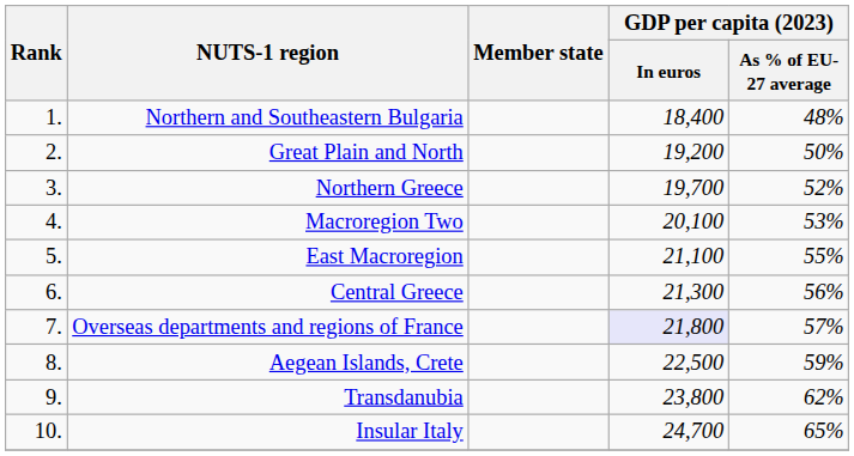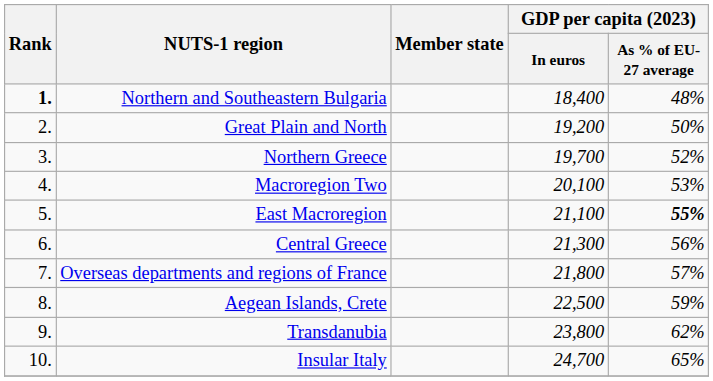Northern and Southeastern Bulgaria | Rank: normal -> bold
East Macroregion | GDP per capita (2023) / As % of EU-27 average: normal -> bold
Overseas departments and regions of France | GDP per capita (2023) / In euros: lavender background -> no background
